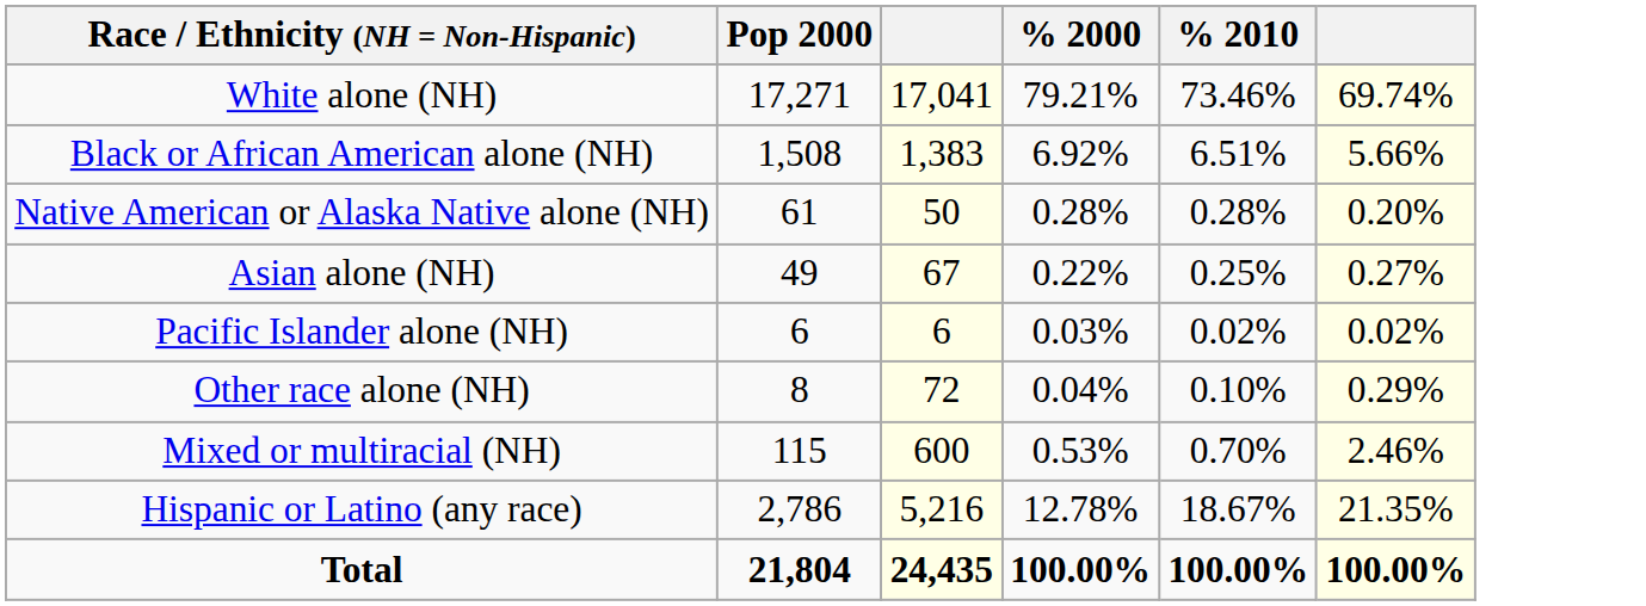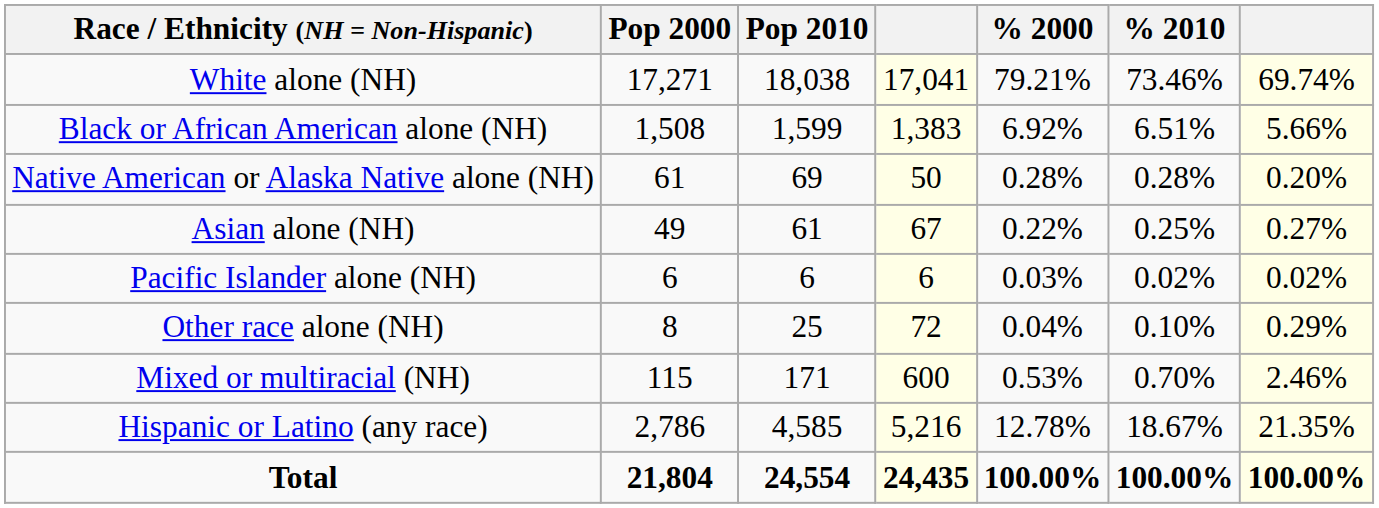+ column: Pop 2010 | 18,038 | 1,599 | 69 | 61 | 6 | 25 | 171 | 4,585 | 24,554
